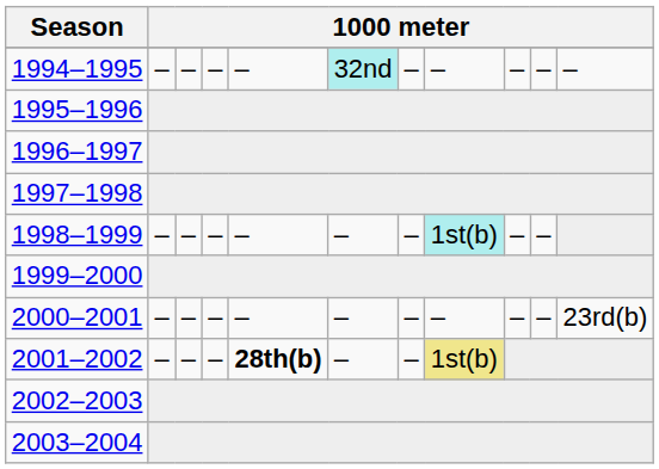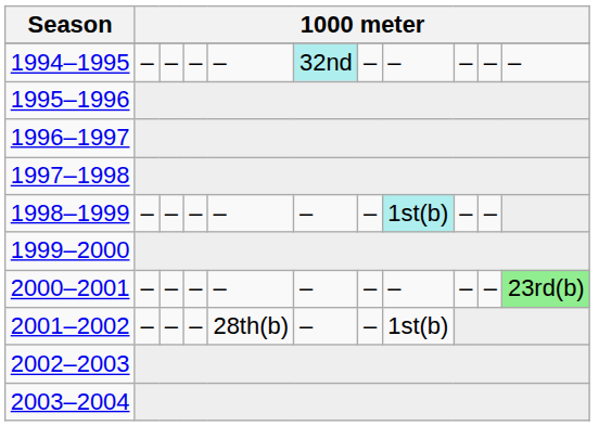2000–2001 | column 11: no background -> lightgreen background
2001–2002 | column 5: bold -> normal
2001–2002 | column 8: khaki background -> no background
